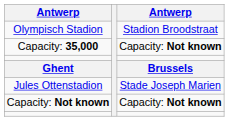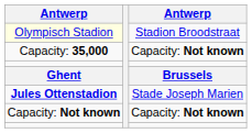Olympisch Stadion | column 1: no background -> lightyellow background
Jules Ottenstadion | column 1: normal -> bold
